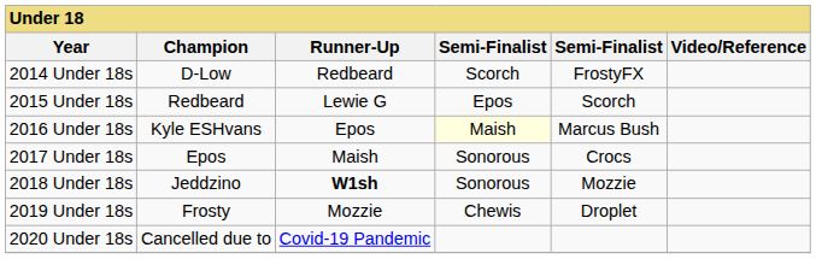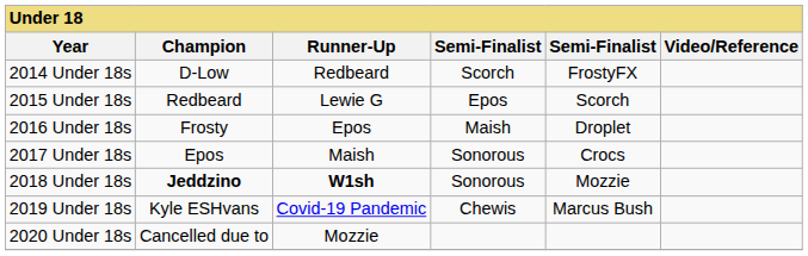2016 Under 18s | column 2: Kyle ESHvans -> Frosty
2016 Under 18s | column 4: lightyellow background -> no background
2016 Under 18s | column 5: Marcus Bush -> Droplet
2018 Under 18s | column 2: normal -> bold
2019 Under 18s | column 2: Frosty -> Kyle ESHvans
2019 Under 18s | column 3: Mozzie -> Covid-19 Pandemic
2019 Under 18s | column 5: Droplet -> Marcus Bush
2020 Under 18s | column 3: Covid-19 Pandemic -> Mozzie
